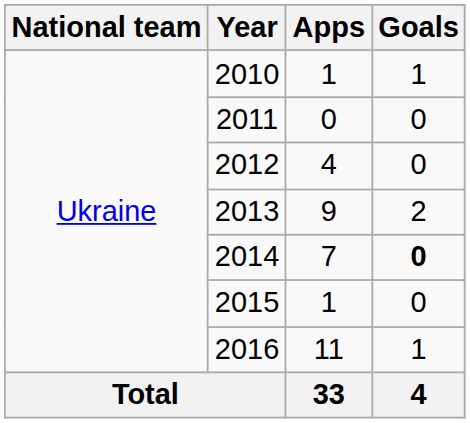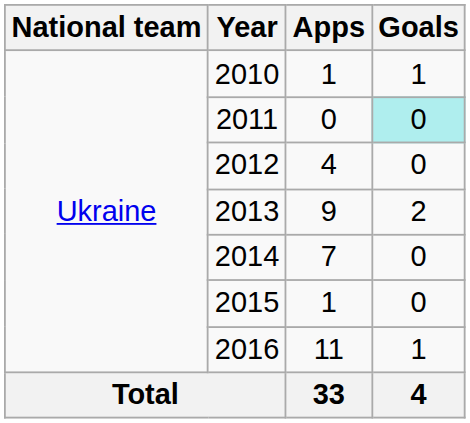2011 | Goals: no background -> paleturquoise background
2014 | Goals: bold -> normal
